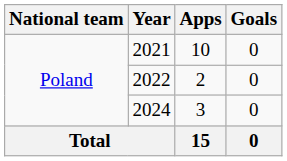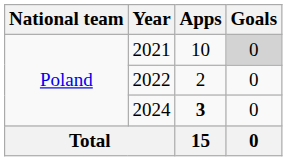2021 | Goals: no background -> lightgrey background
2024 | Apps: normal -> bold
